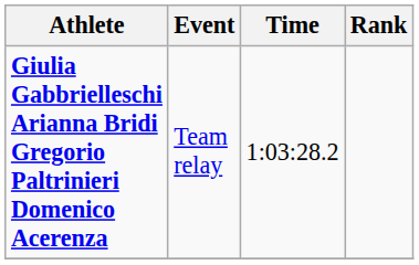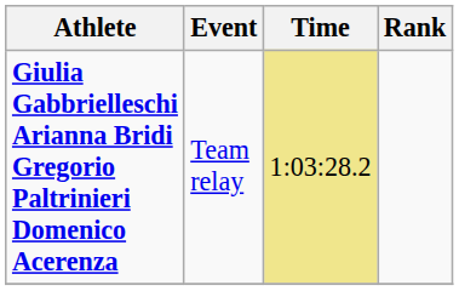row 2 | Time: no background -> khaki background
